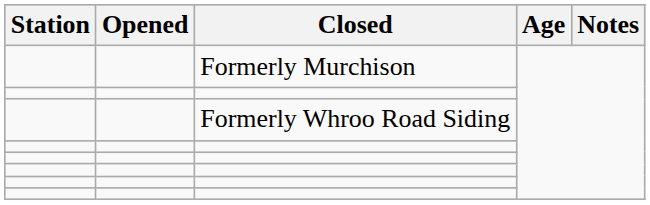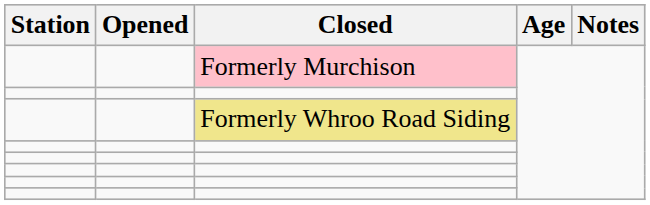Formerly Murchison | Closed: no background -> pink background
Formerly Whroo Road Siding | Closed: no background -> khaki background
